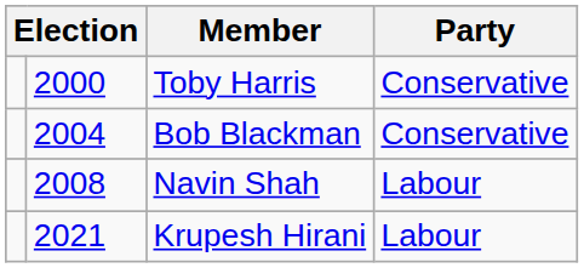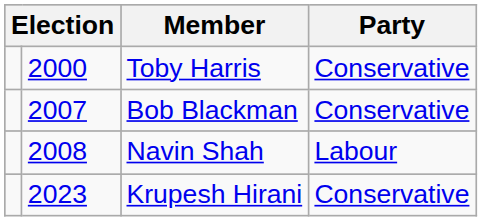Bob Blackman | column 2: 2004 -> 2007
Krupesh Hirani | column 2: 2021 -> 2023
Krupesh Hirani | Party: Labour -> Conservative
